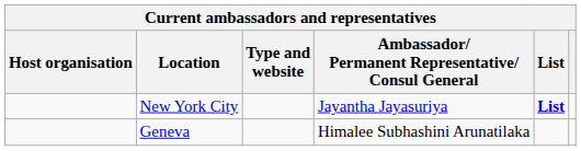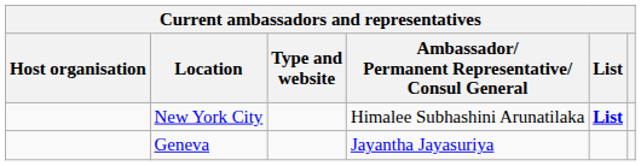New York City | Ambassador/ Permanent Representative/ Consul General: Jayantha Jayasuriya -> Himalee Subhashini Arunatilaka
Geneva | Ambassador/ Permanent Representative/ Consul General: Himalee Subhashini Arunatilaka -> Jayantha Jayasuriya
